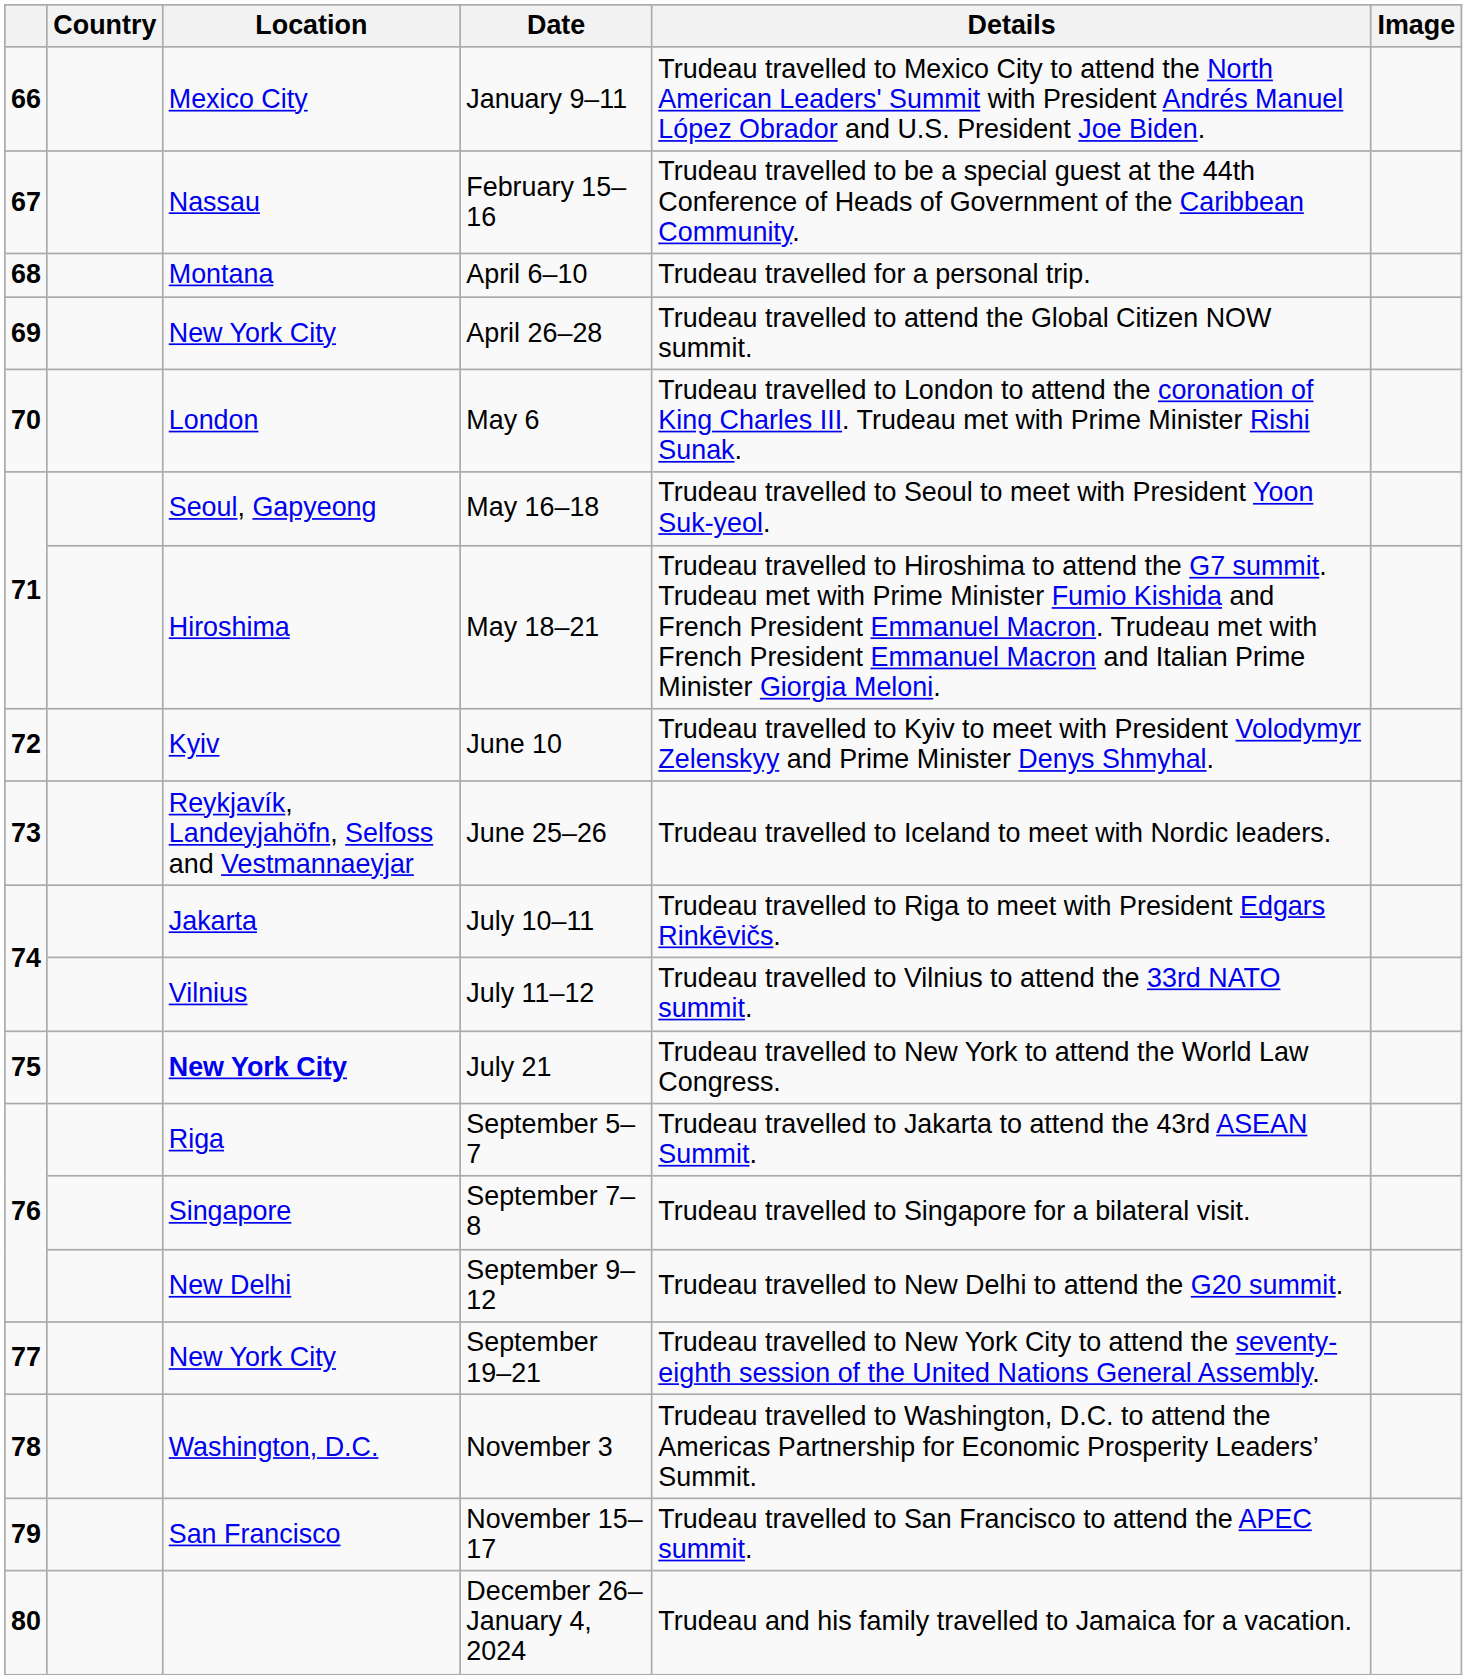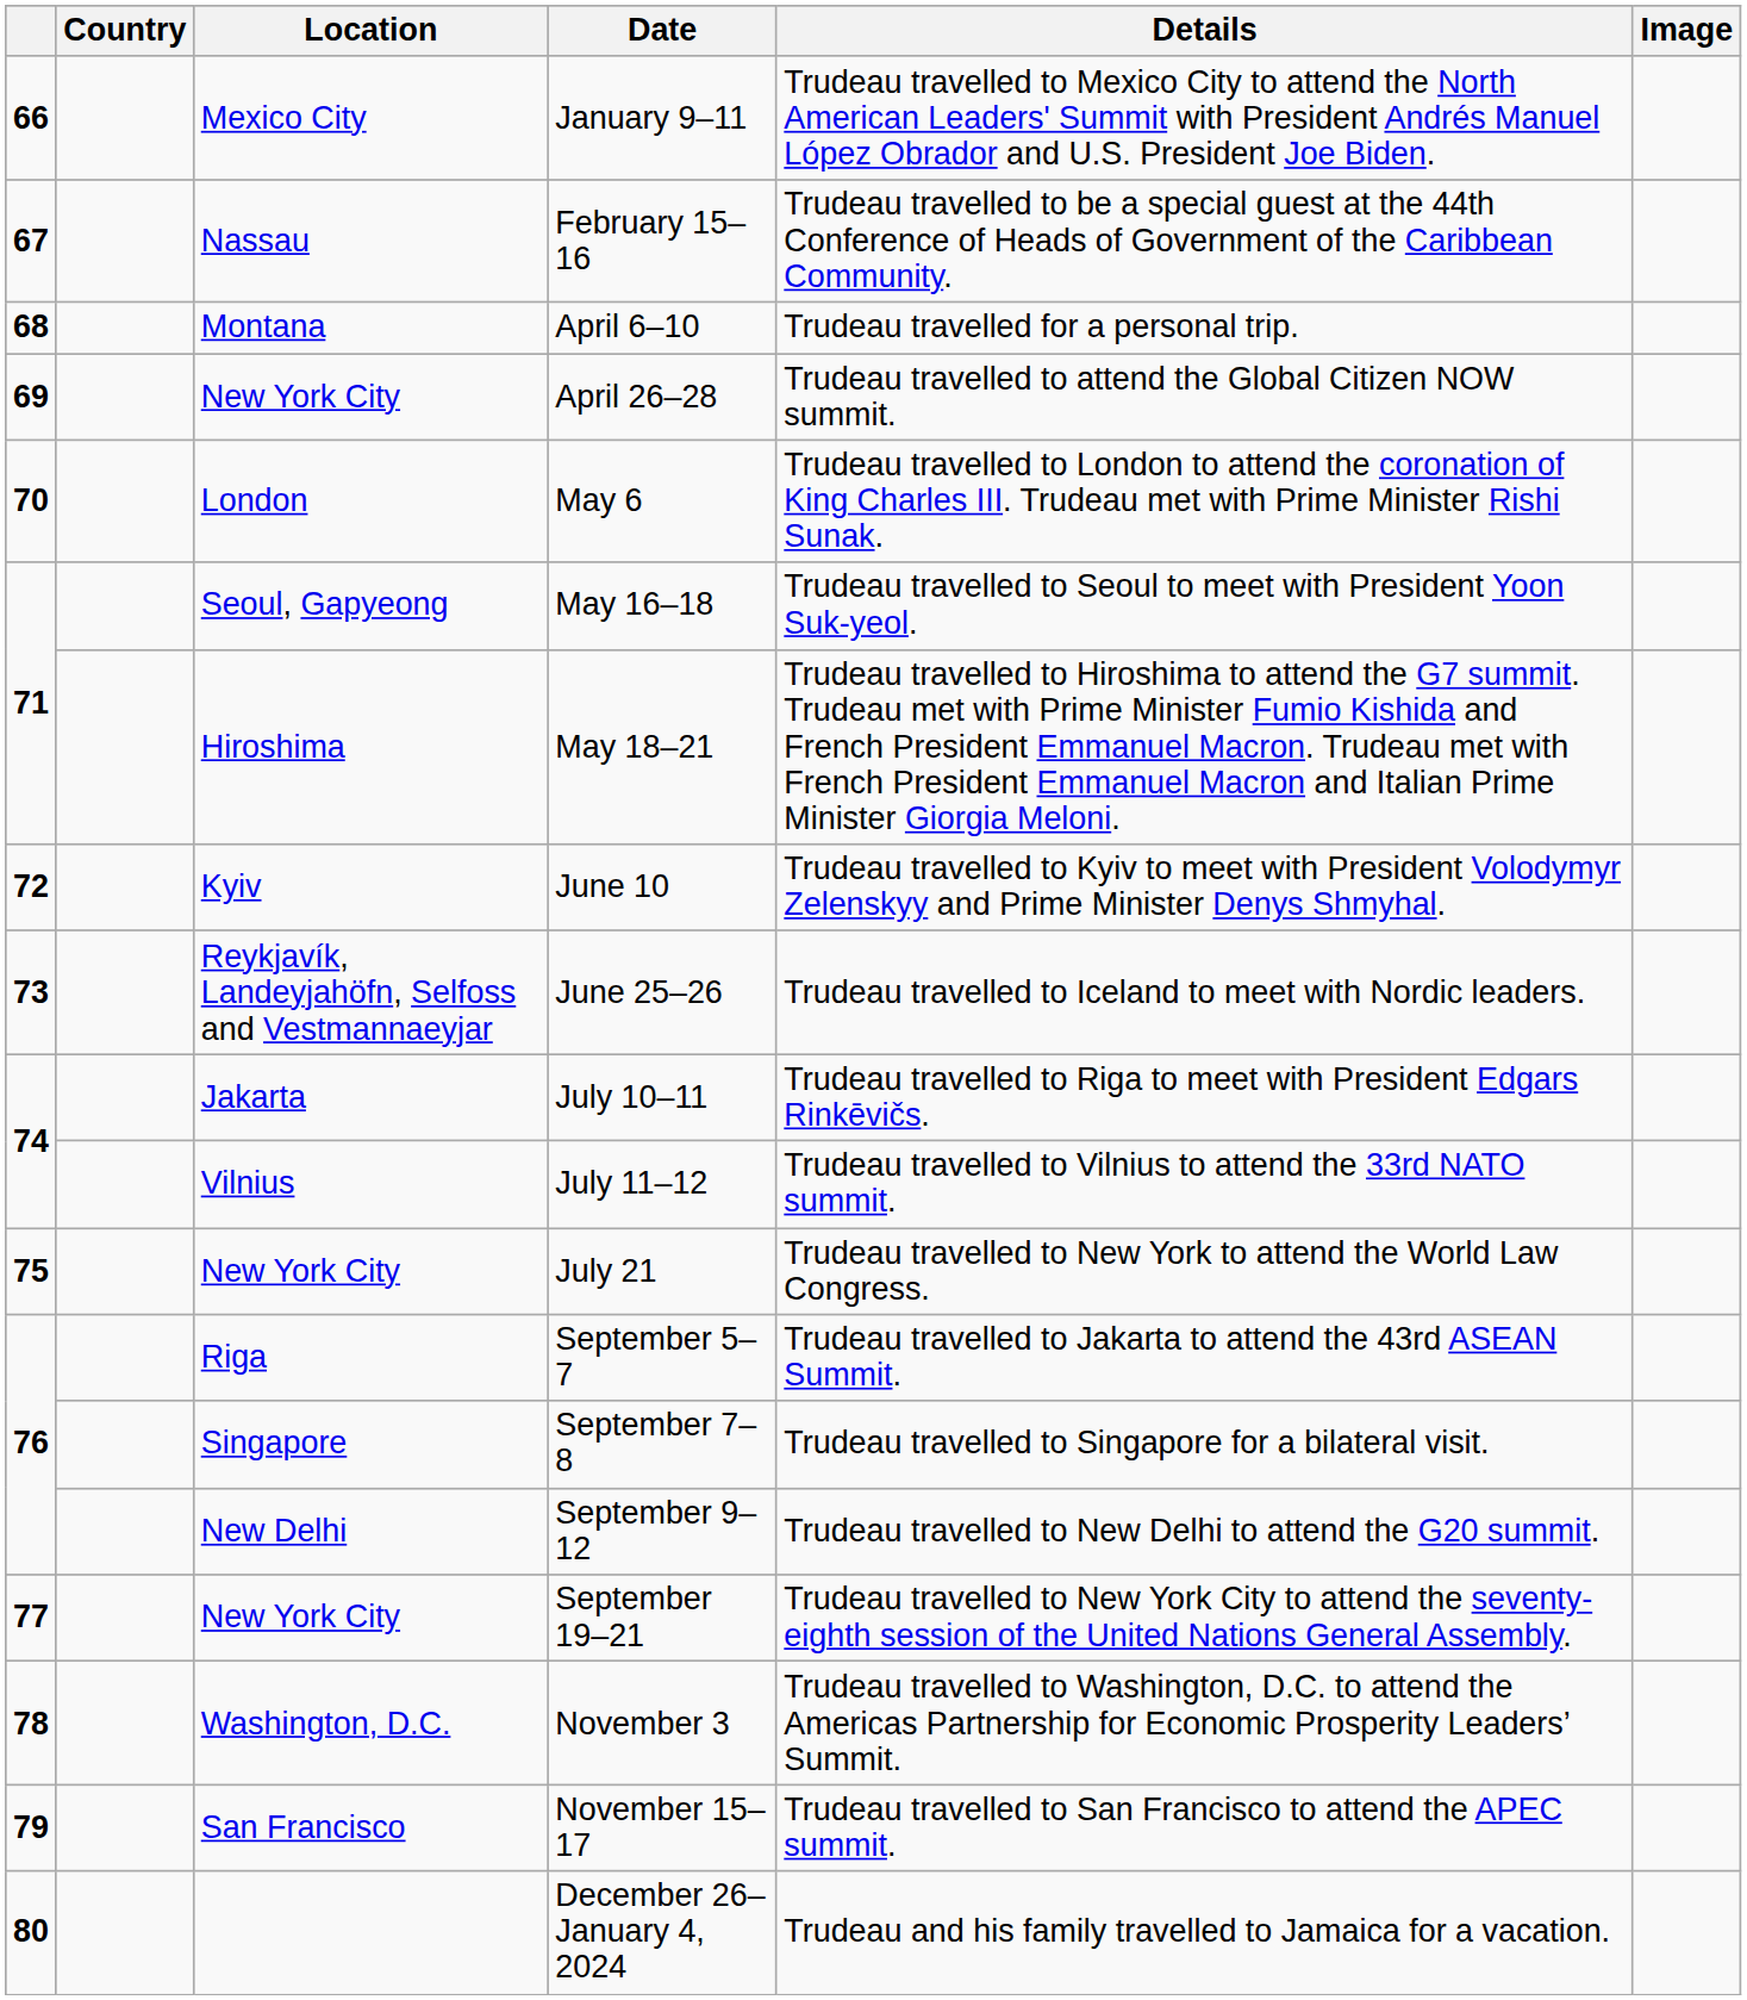July 21 | Location: bold -> normal
